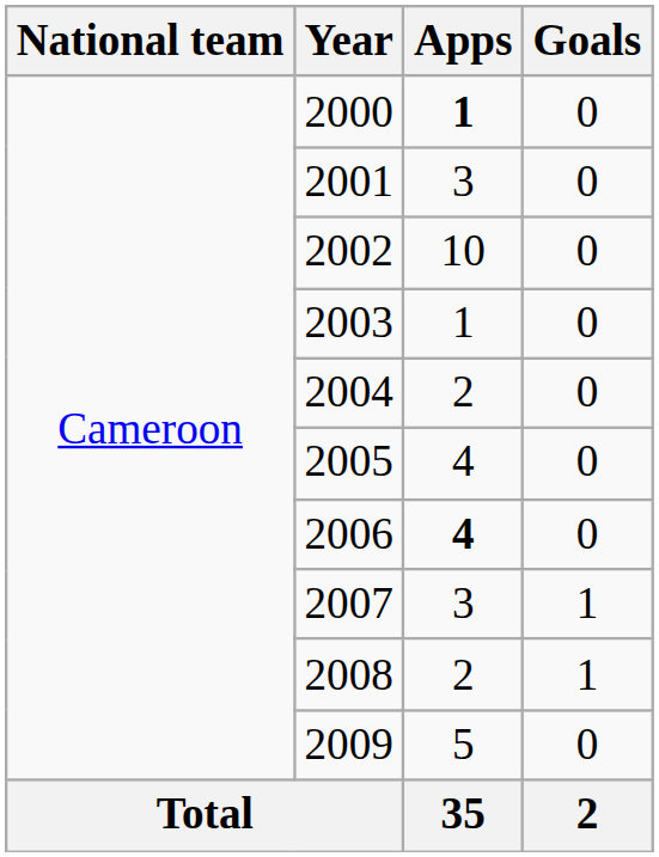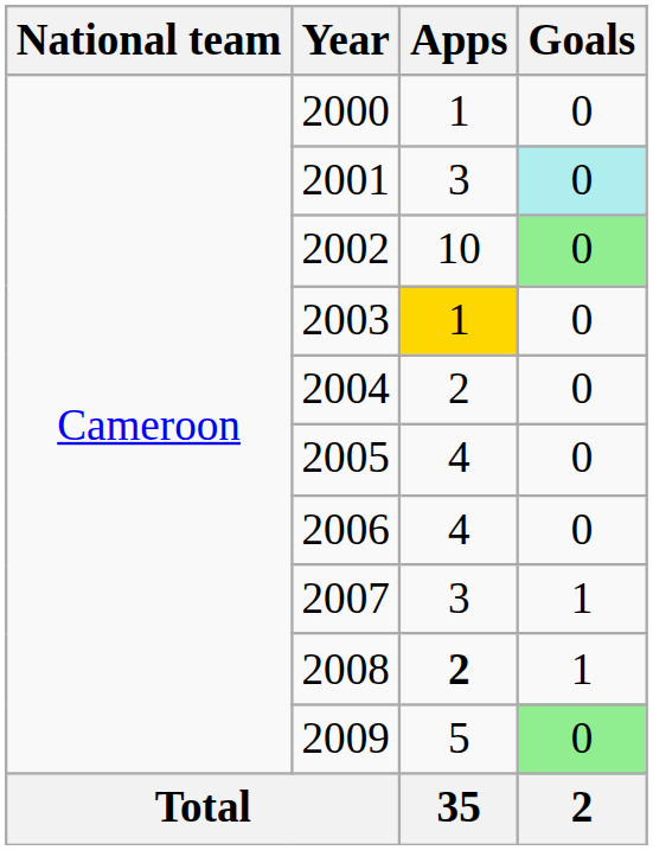2000 | Apps: bold -> normal
2001 | Goals: no background -> paleturquoise background
2002 | Goals: no background -> lightgreen background
2003 | Apps: no background -> gold background
2006 | Apps: bold -> normal
2008 | Apps: normal -> bold
2009 | Goals: no background -> lightgreen background
